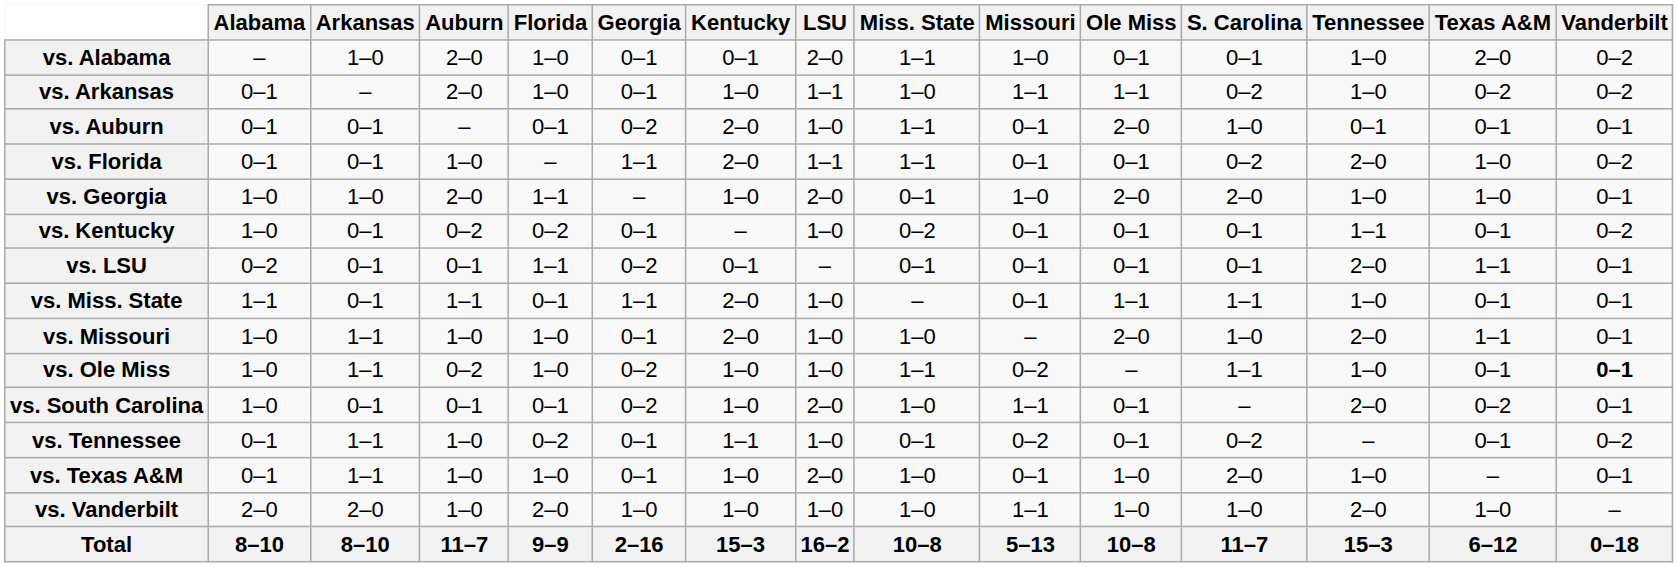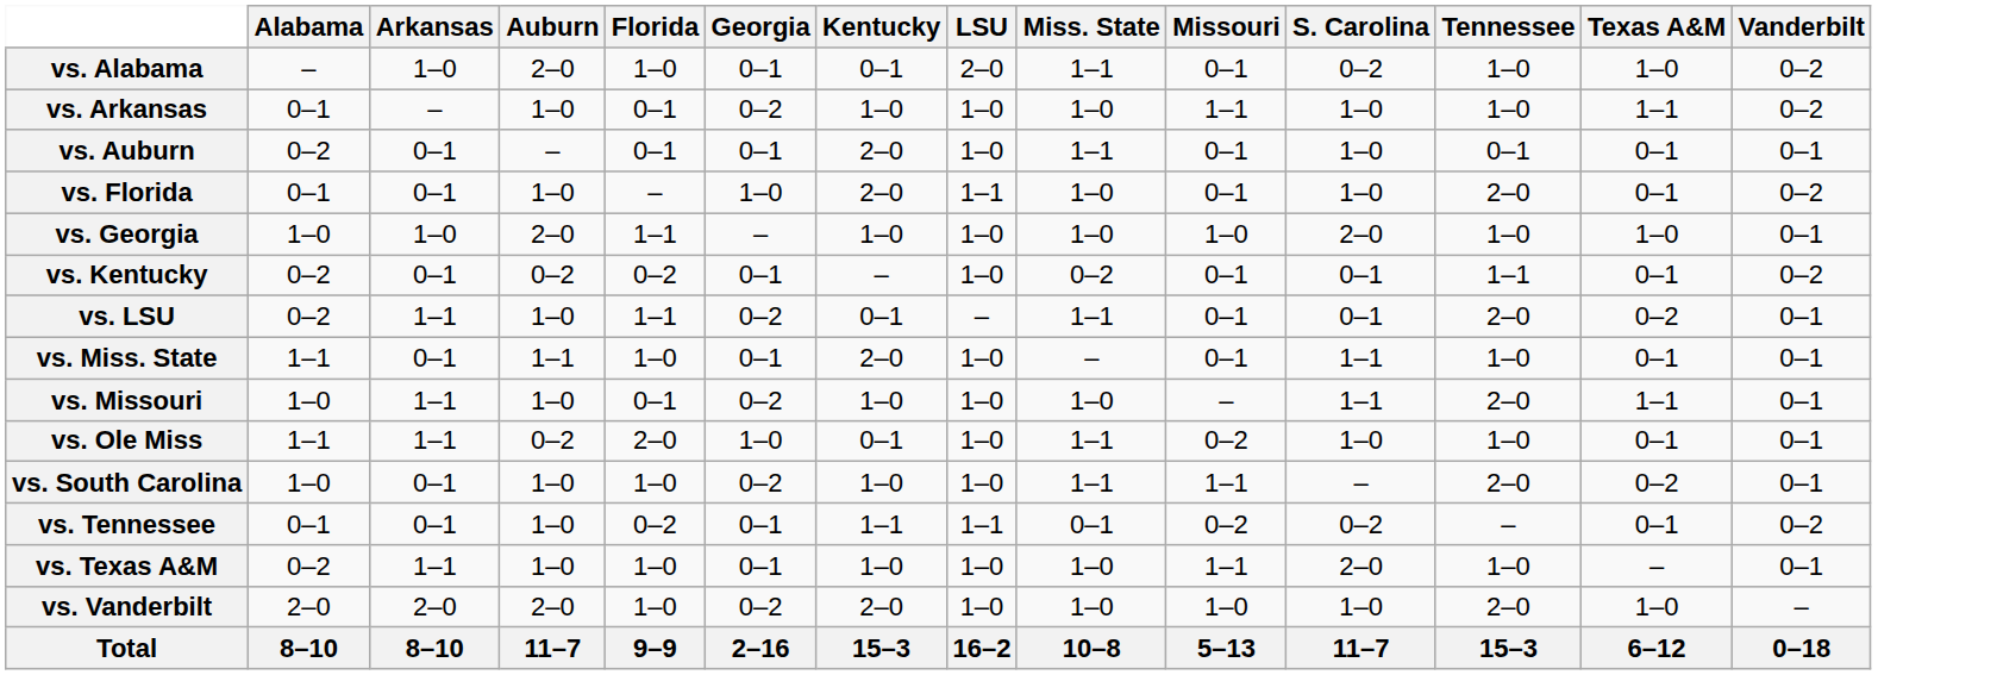- column: Ole Miss | 0–1 | 1–1 | 2–0 | 0–1 | 2–0 | 0–1 | 0–1 | 1–1 | 2–0 | – | 0–1 | 0–1 | 1–0 | 1–0 | 10–8
vs. Alabama | Missouri: 1–0 -> 0–1
vs. Alabama | S. Carolina: 0–1 -> 0–2
vs. Alabama | Texas A&M: 2–0 -> 1–0
vs. Arkansas | Auburn: 2–0 -> 1–0
vs. Arkansas | Florida: 1–0 -> 0–1
vs. Arkansas | Georgia: 0–1 -> 0–2
vs. Arkansas | LSU: 1–1 -> 1–0
vs. Arkansas | S. Carolina: 0–2 -> 1–0
vs. Arkansas | Texas A&M: 0–2 -> 1–1
vs. Auburn | Alabama: 0–1 -> 0–2
vs. Auburn | Georgia: 0–2 -> 0–1
vs. Florida | Georgia: 1–1 -> 1–0
vs. Florida | Miss. State: 1–1 -> 1–0
vs. Florida | S. Carolina: 0–2 -> 1–0
vs. Florida | Texas A&M: 1–0 -> 0–1
vs. Georgia | LSU: 2–0 -> 1–0
vs. Georgia | Miss. State: 0–1 -> 1–0
vs. Kentucky | Alabama: 1–0 -> 0–2
vs. LSU | Arkansas: 0–1 -> 1–1
vs. LSU | Auburn: 0–1 -> 1–0
vs. LSU | Miss. State: 0–1 -> 1–1
vs. LSU | Texas A&M: 1–1 -> 0–2
vs. Miss. State | Florida: 0–1 -> 1–0
vs. Miss. State | Georgia: 1–1 -> 0–1
vs. Missouri | Florida: 1–0 -> 0–1
vs. Missouri | Georgia: 0–1 -> 0–2
vs. Missouri | Kentucky: 2–0 -> 1–0
vs. Missouri | S. Carolina: 1–0 -> 1–1
vs. Ole Miss | Alabama: 1–0 -> 1–1
vs. Ole Miss | Florida: 1–0 -> 2–0
vs. Ole Miss | Georgia: 0–2 -> 1–0
vs. Ole Miss | Kentucky: 1–0 -> 0–1
vs. Ole Miss | S. Carolina: 1–1 -> 1–0
vs. Ole Miss | Vanderbilt: bold -> normal
vs. South Carolina | Auburn: 0–1 -> 1–0
vs. South Carolina | Florida: 0–1 -> 1–0
vs. South Carolina | LSU: 2–0 -> 1–0
vs. South Carolina | Miss. State: 1–0 -> 1–1
vs. Tennessee | Arkansas: 1–1 -> 0–1
vs. Tennessee | LSU: 1–0 -> 1–1
vs. Texas A&M | Alabama: 0–1 -> 0–2
vs. Texas A&M | LSU: 2–0 -> 1–0
vs. Texas A&M | Missouri: 0–1 -> 1–1
vs. Vanderbilt | Auburn: 1–0 -> 2–0
vs. Vanderbilt | Florida: 2–0 -> 1–0
vs. Vanderbilt | Georgia: 1–0 -> 0–2
vs. Vanderbilt | Kentucky: 1–0 -> 2–0
vs. Vanderbilt | Missouri: 1–1 -> 1–0
